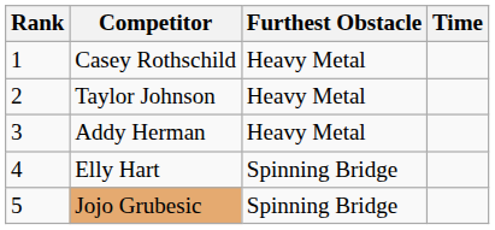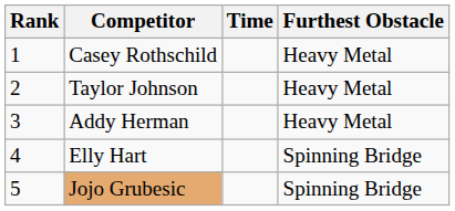columns swapped: Time <-> Furthest Obstacle
